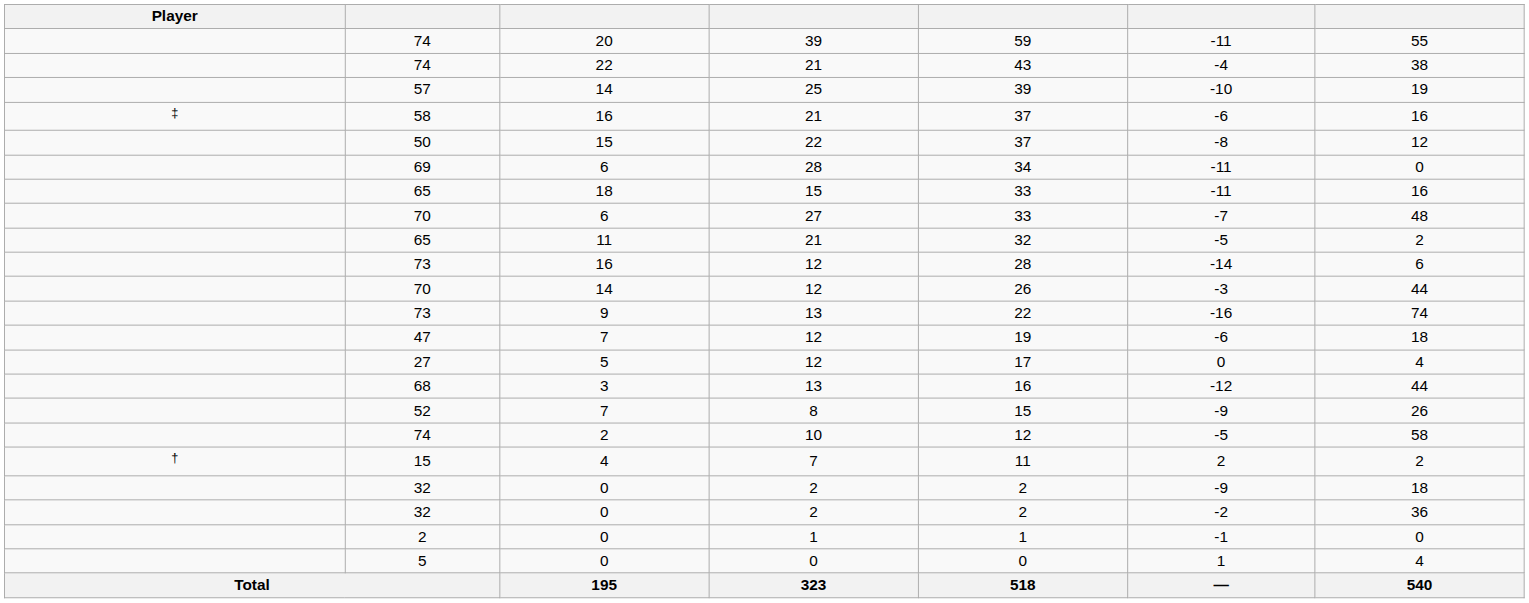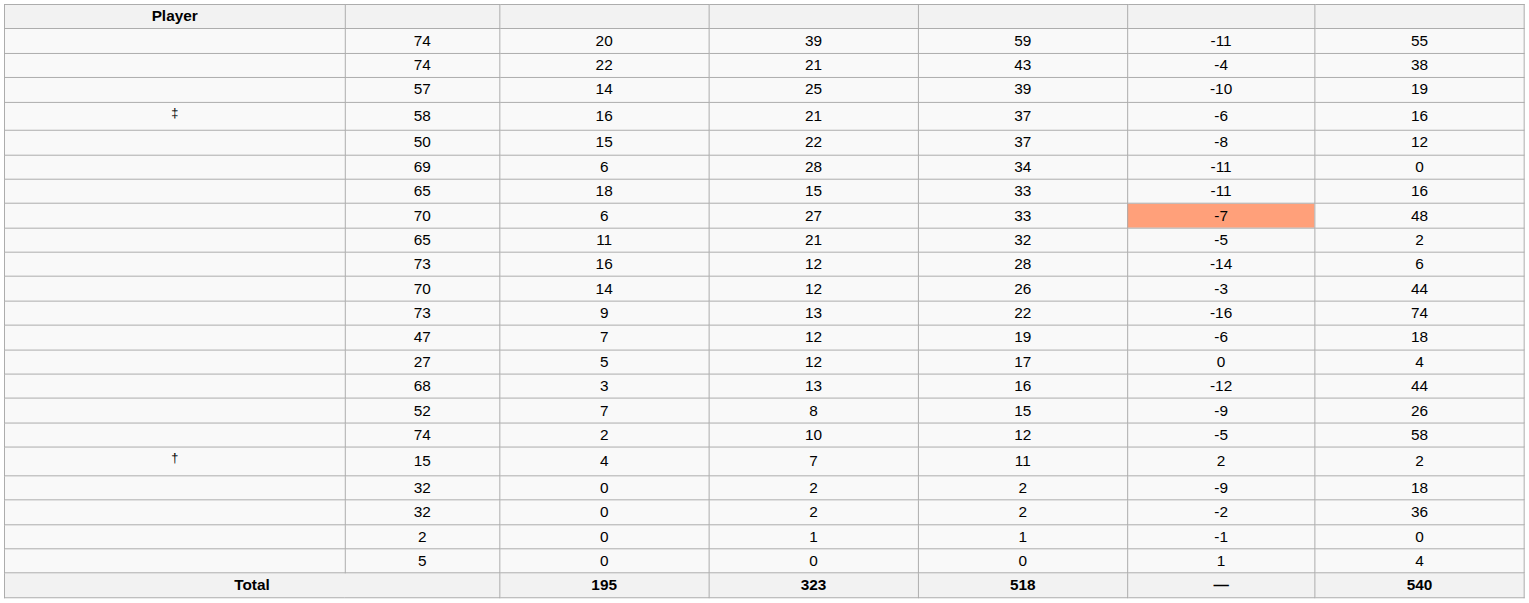70 / 6 | column 6: no background -> lightsalmon background
